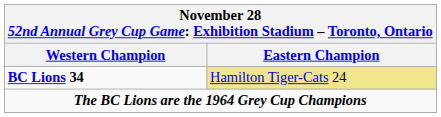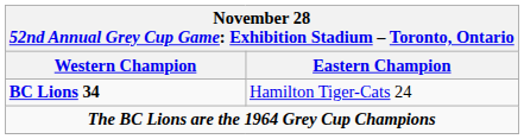BC Lions 34 | Eastern Champion: khaki background -> no background
